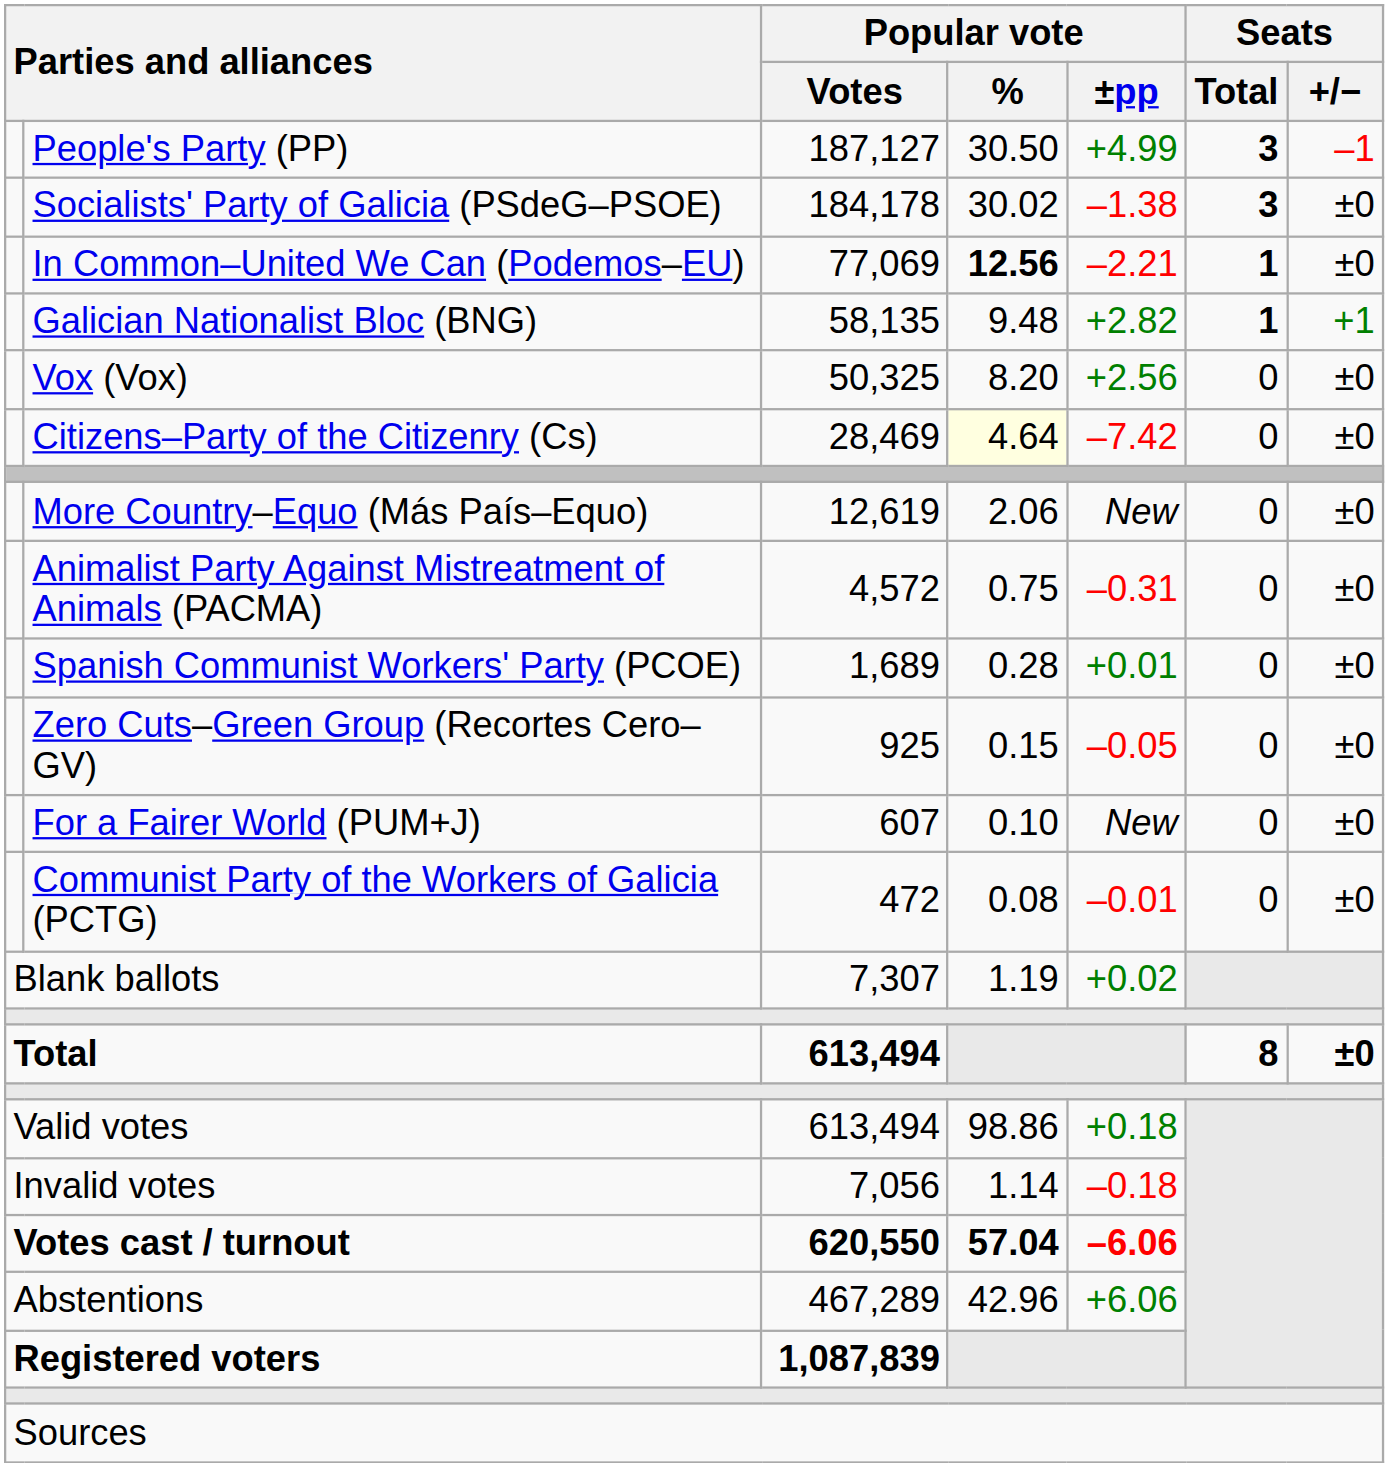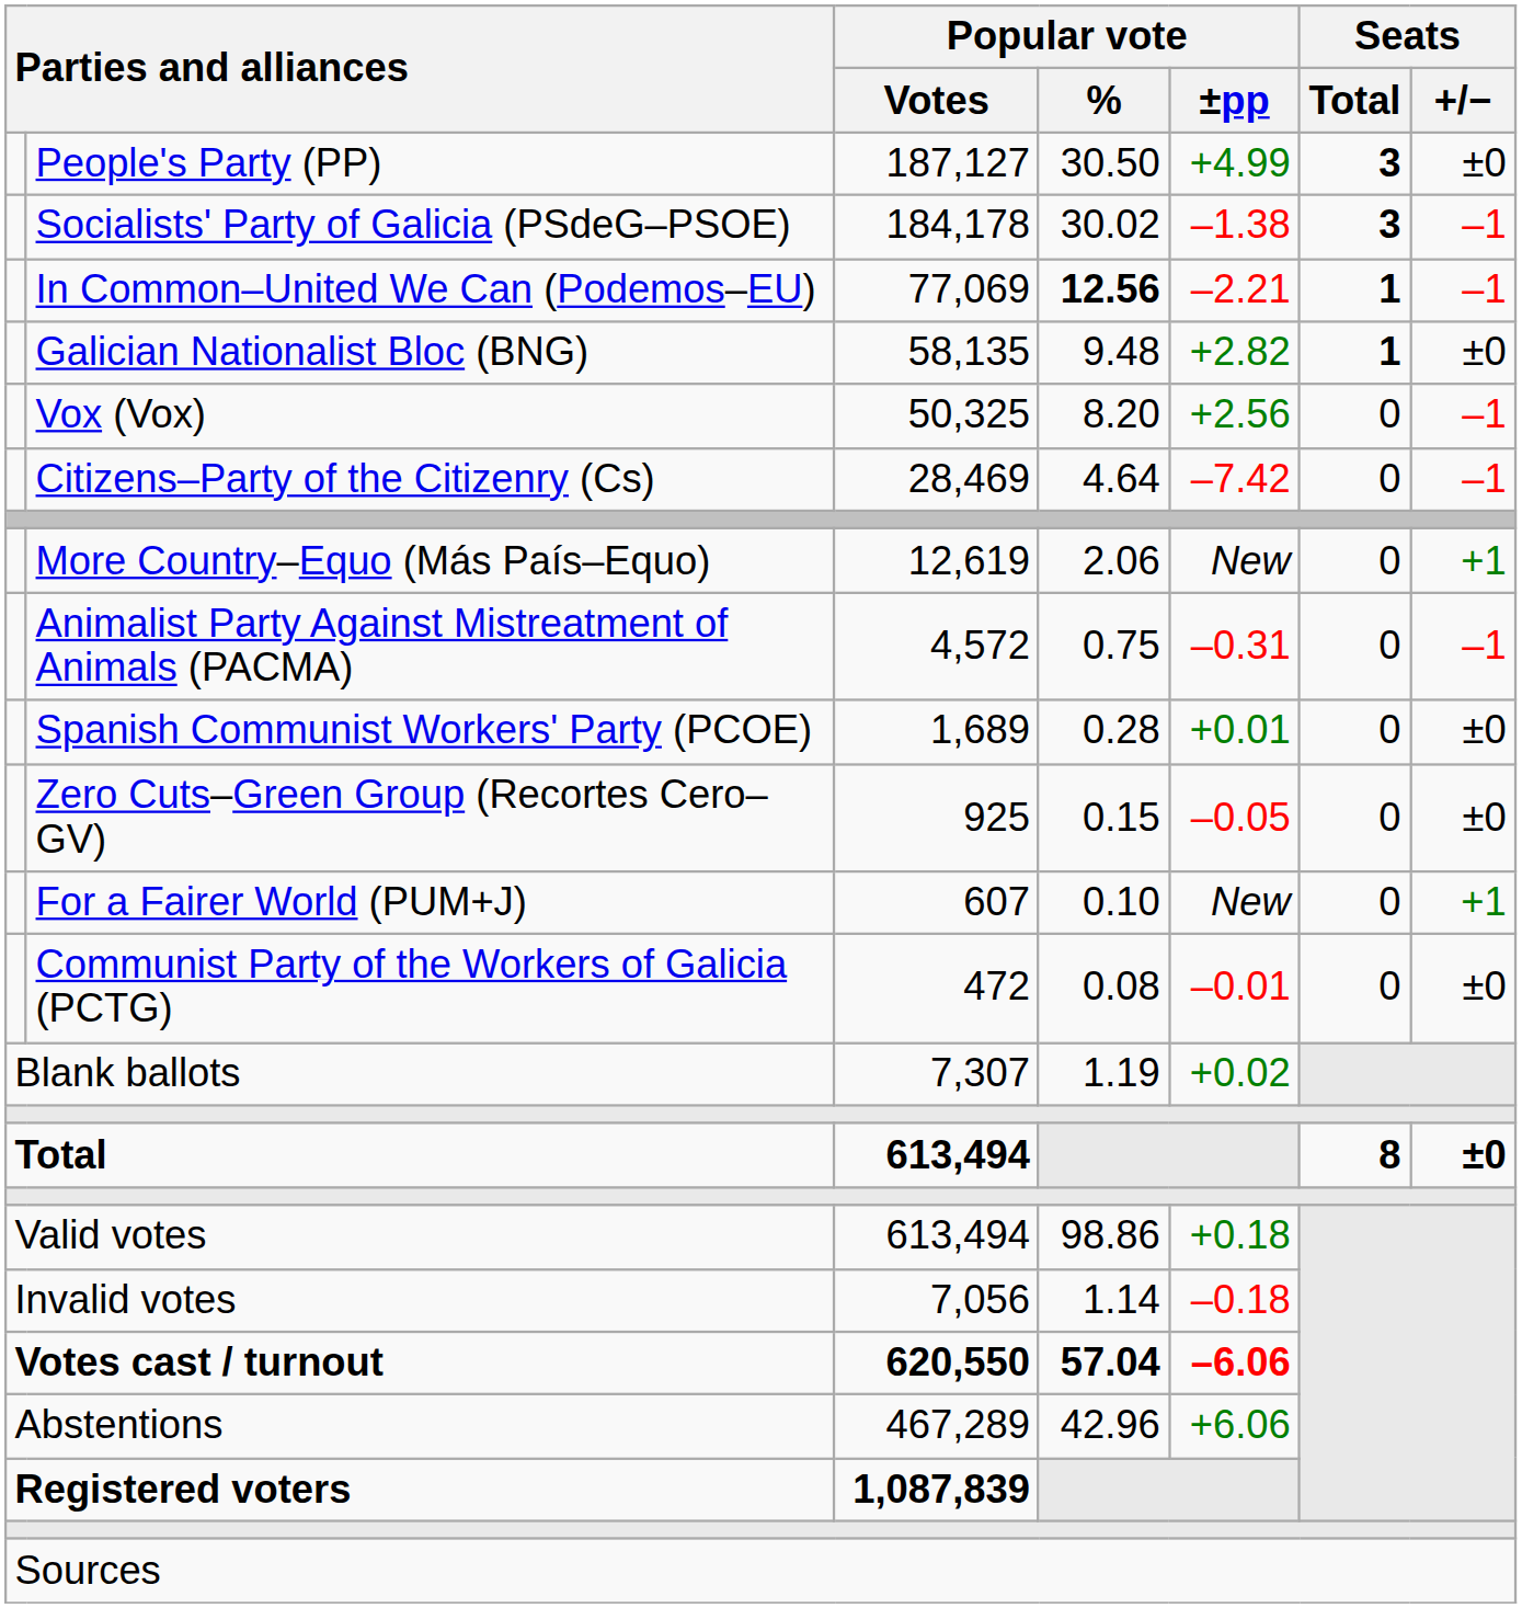People's Party (PP) | Seats / +/−: –1 -> ±0
Socialists' Party of Galicia (PSdeG–PSOE) | Seats / +/−: ±0 -> –1
In Common–United We Can (Podemos–EU) | Seats / +/−: ±0 -> –1
Galician Nationalist Bloc (BNG) | Seats / +/−: +1 -> ±0
Vox (Vox) | Seats / +/−: ±0 -> –1
Citizens–Party of the Citizenry (Cs) | Popular vote / %: lightyellow background -> no background
Citizens–Party of the Citizenry (Cs) | Seats / +/−: ±0 -> –1
More Country–Equo (Más País–Equo) | Seats / +/−: ±0 -> +1
Animalist Party Against Mistreatment of Animals (PACMA) | Seats / +/−: ±0 -> –1
For a Fairer World (PUM+J) | Seats / +/−: ±0 -> +1
